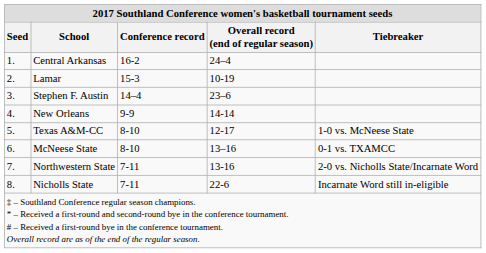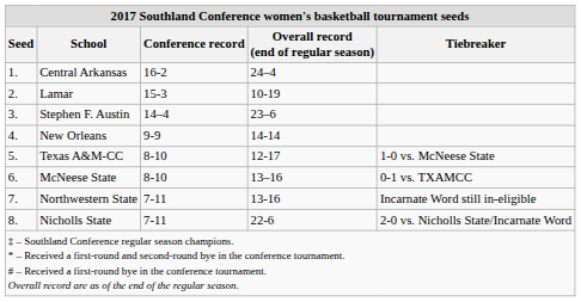Northwestern State | Tiebreaker: 2-0 vs. Nicholls State/Incarnate Word -> Incarnate Word still in-eligible
Nicholls State | Tiebreaker: Incarnate Word still in-eligible -> 2-0 vs. Nicholls State/Incarnate Word
